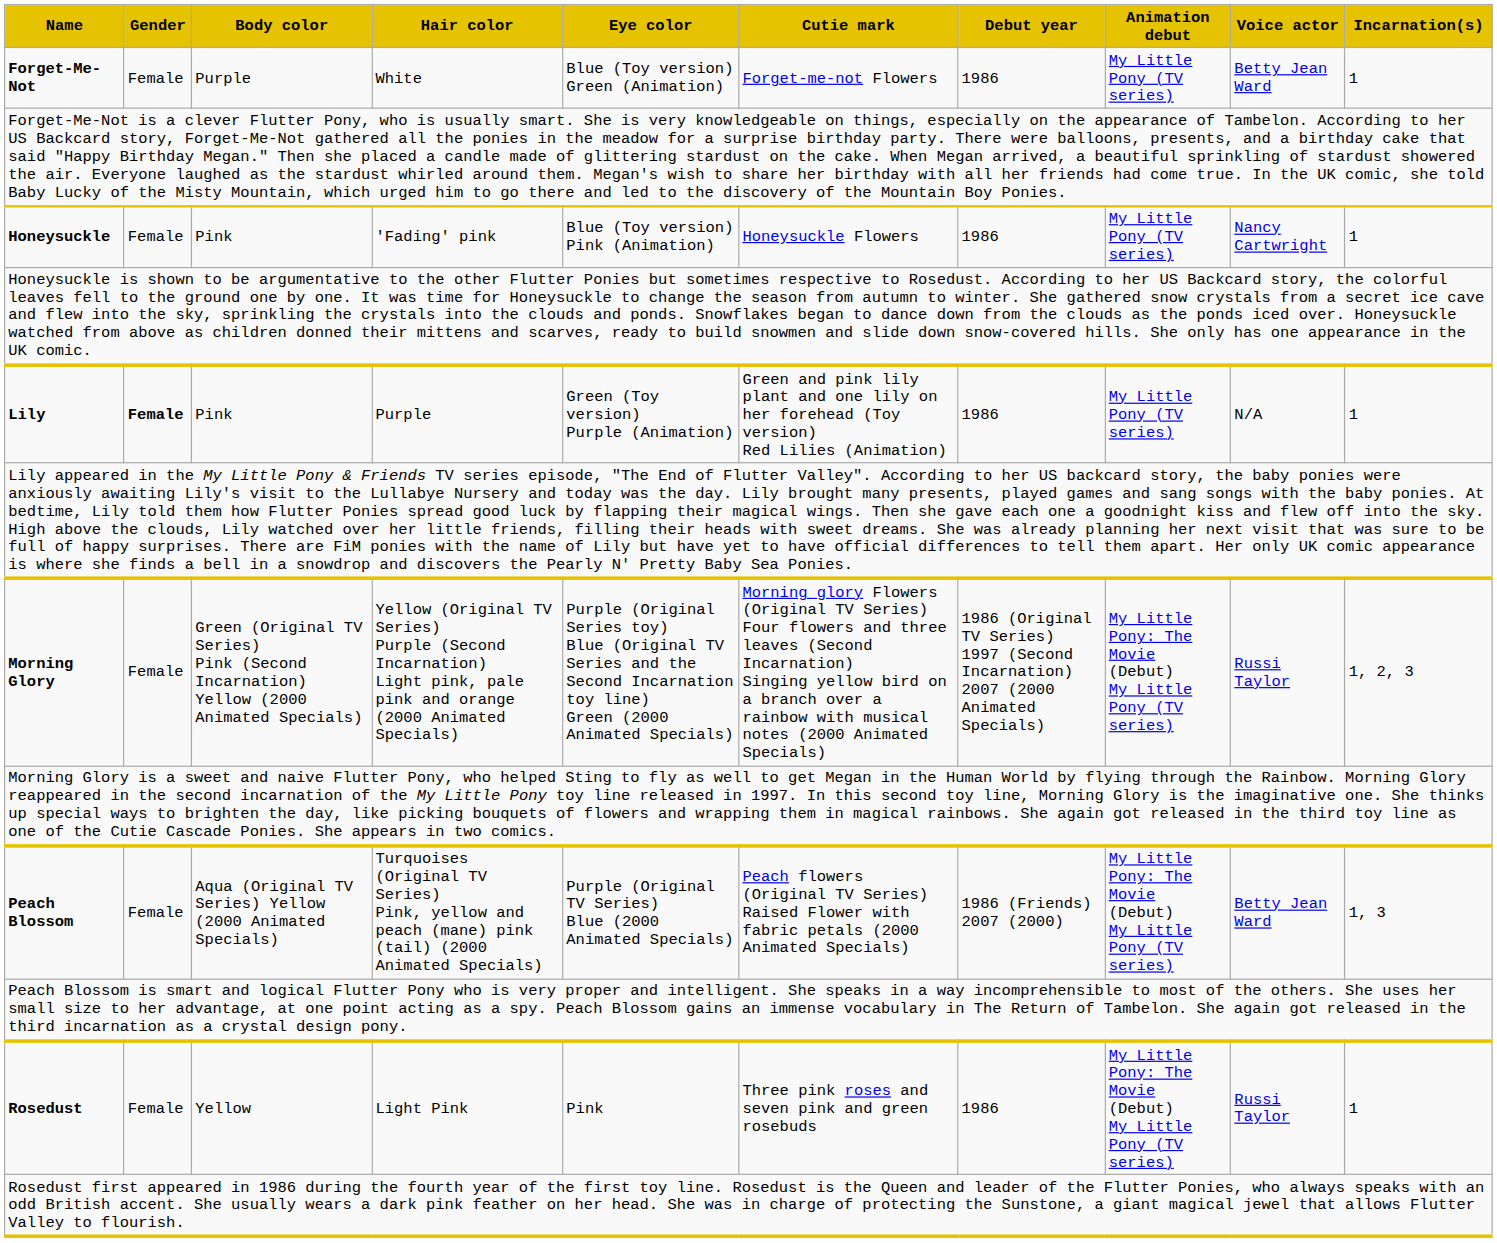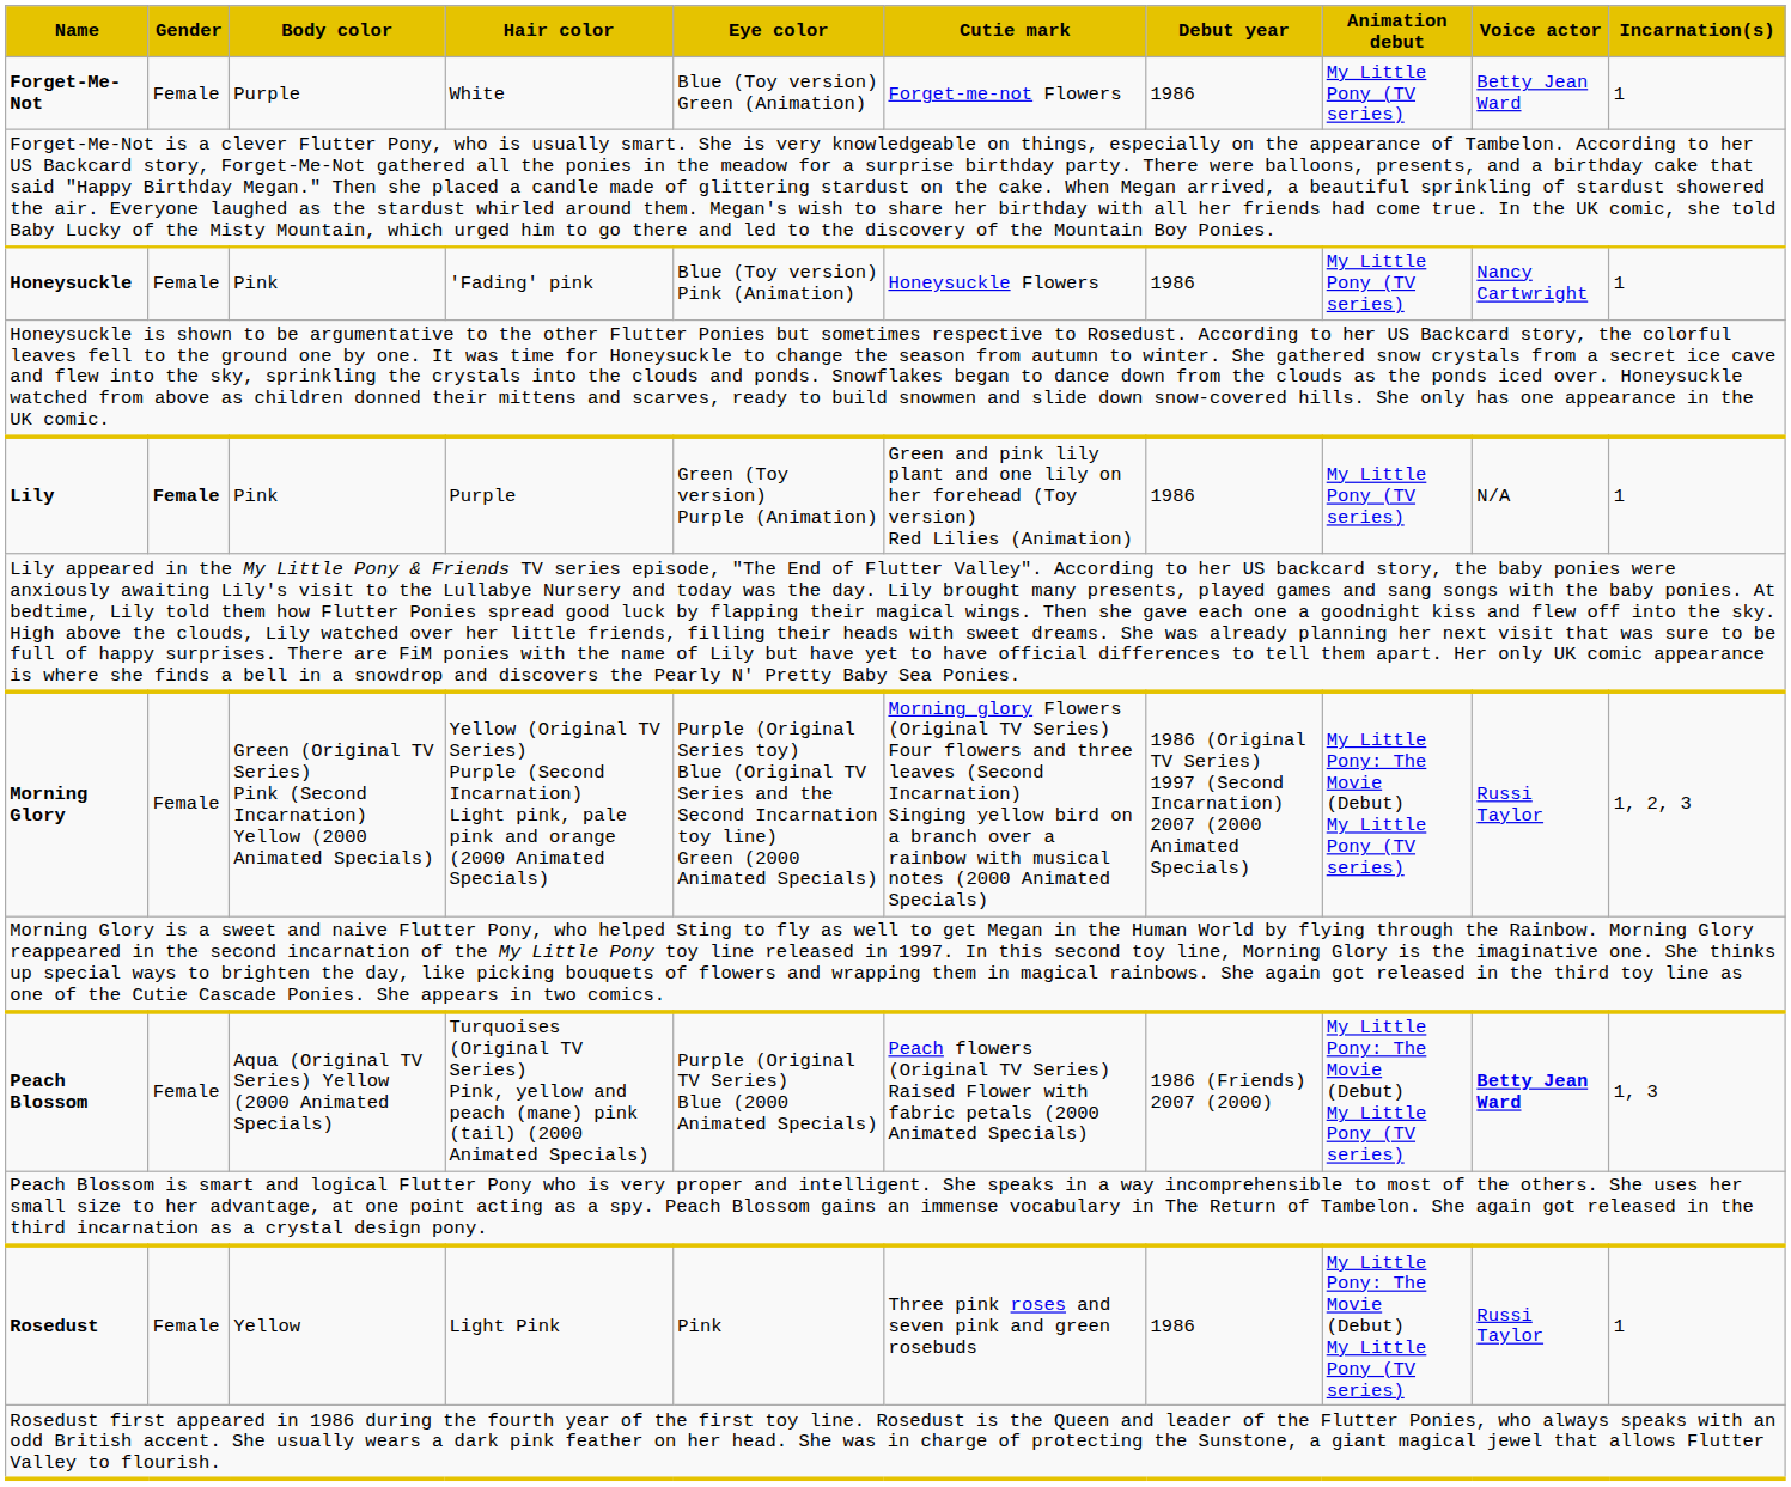Peach Blossom | Voice actor: normal -> bold
